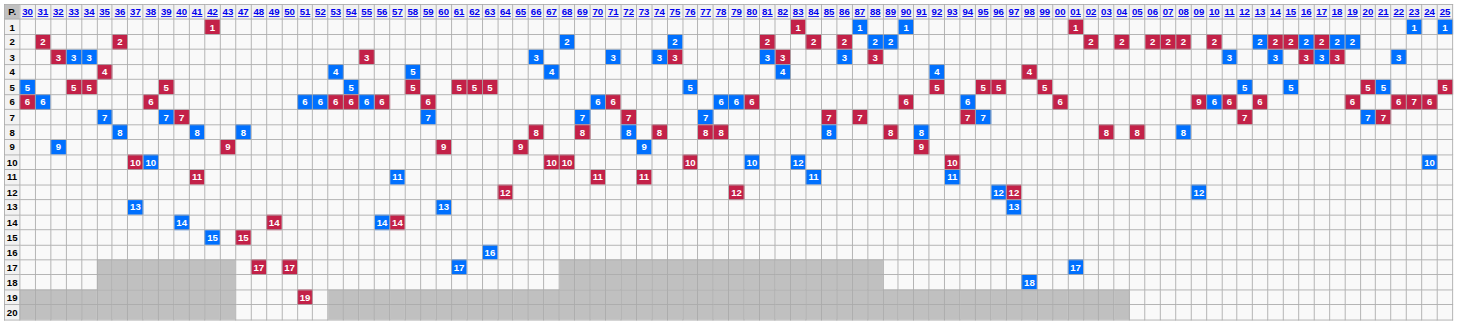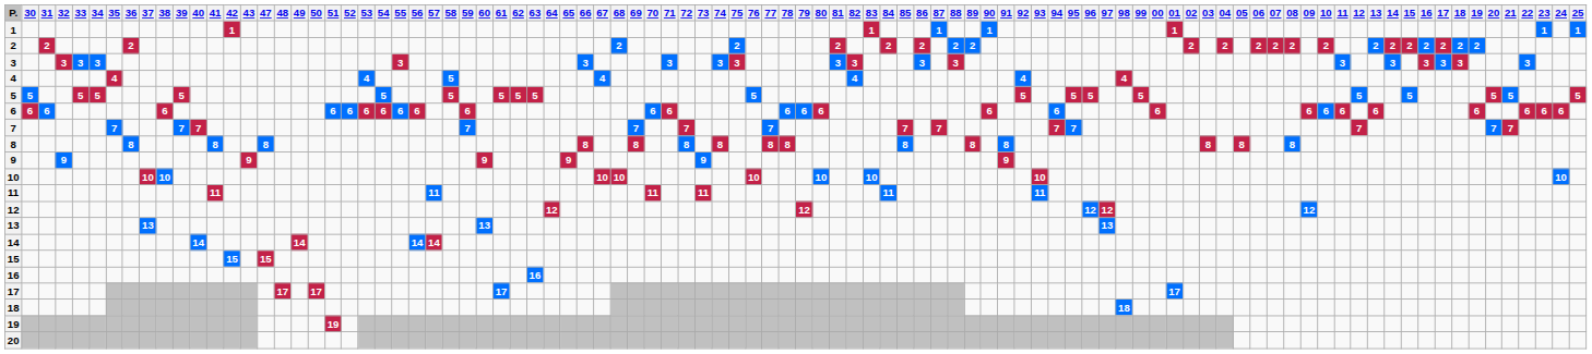row 7 | 09: 9 -> 6
row 7 | 23: 7 -> 6
row 11 | 83: 12 -> 10
